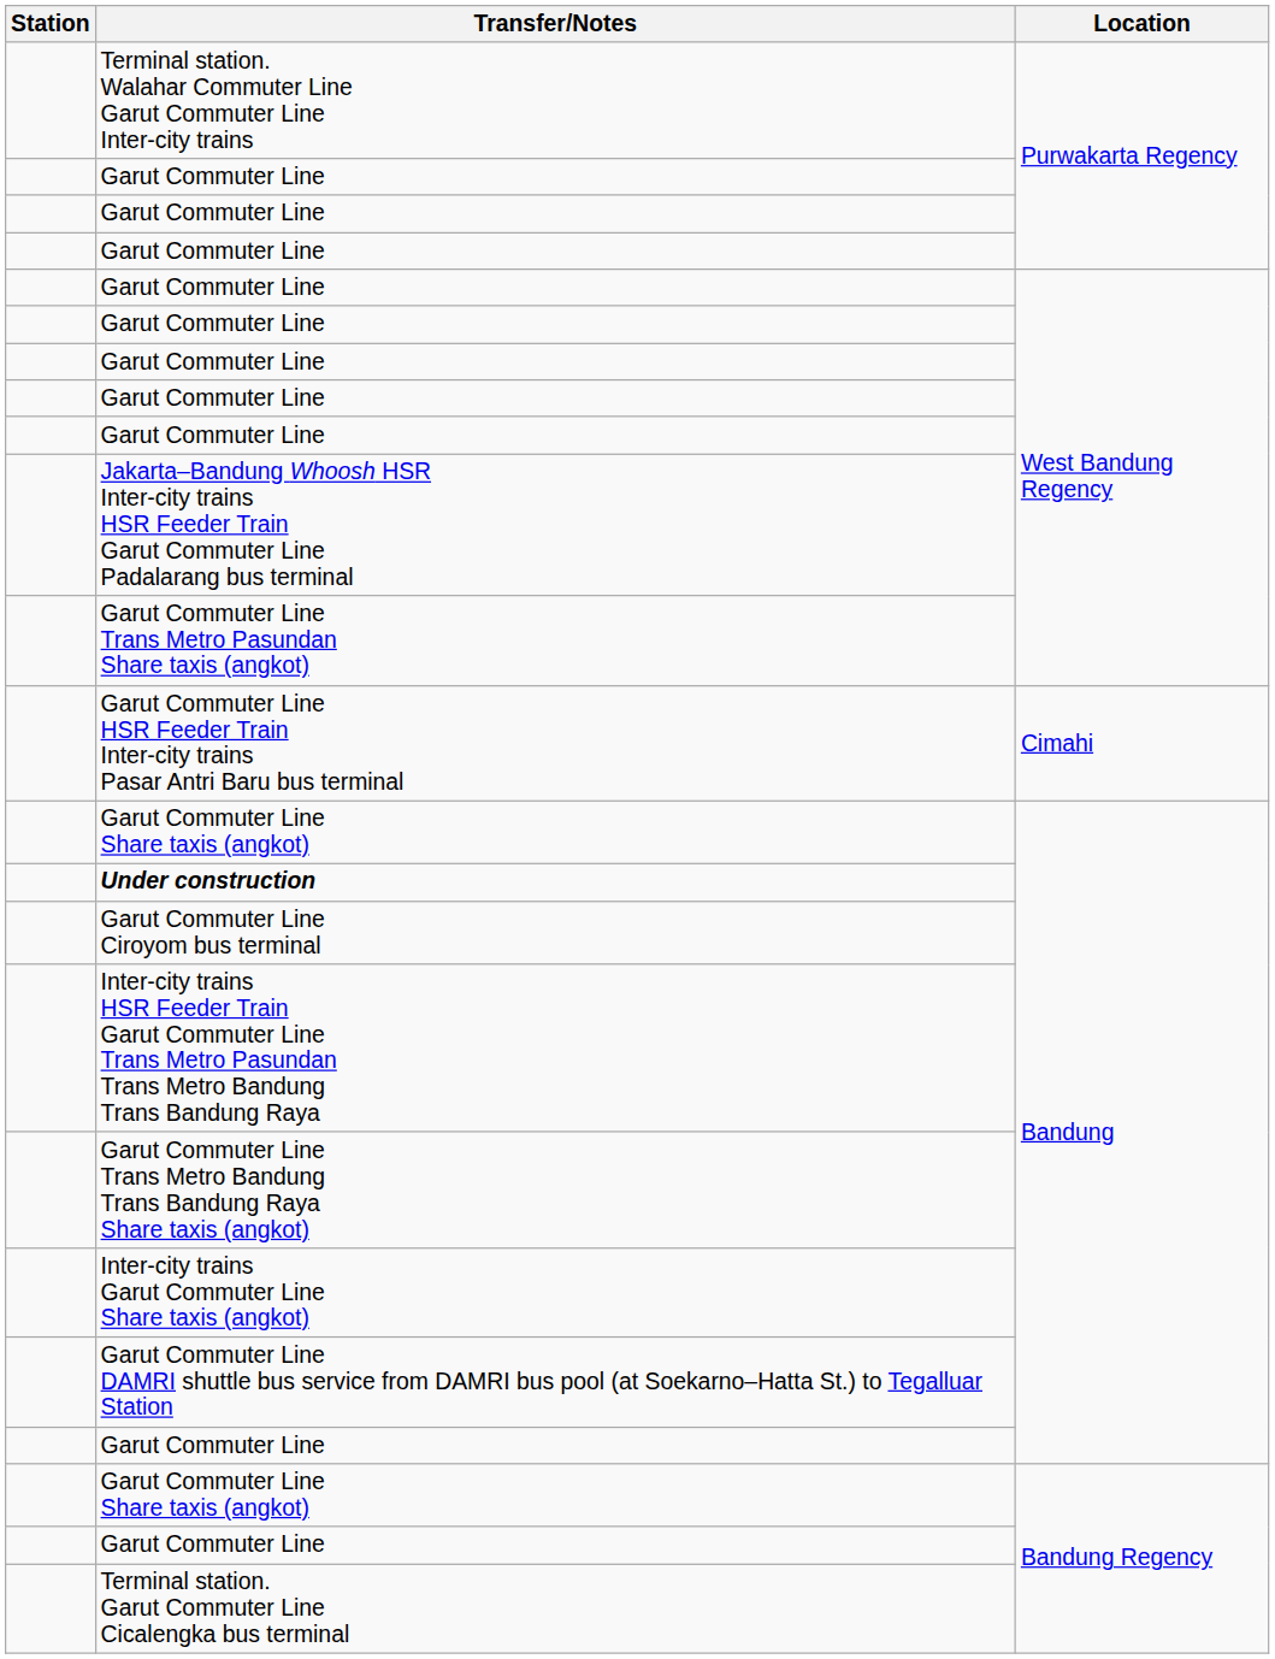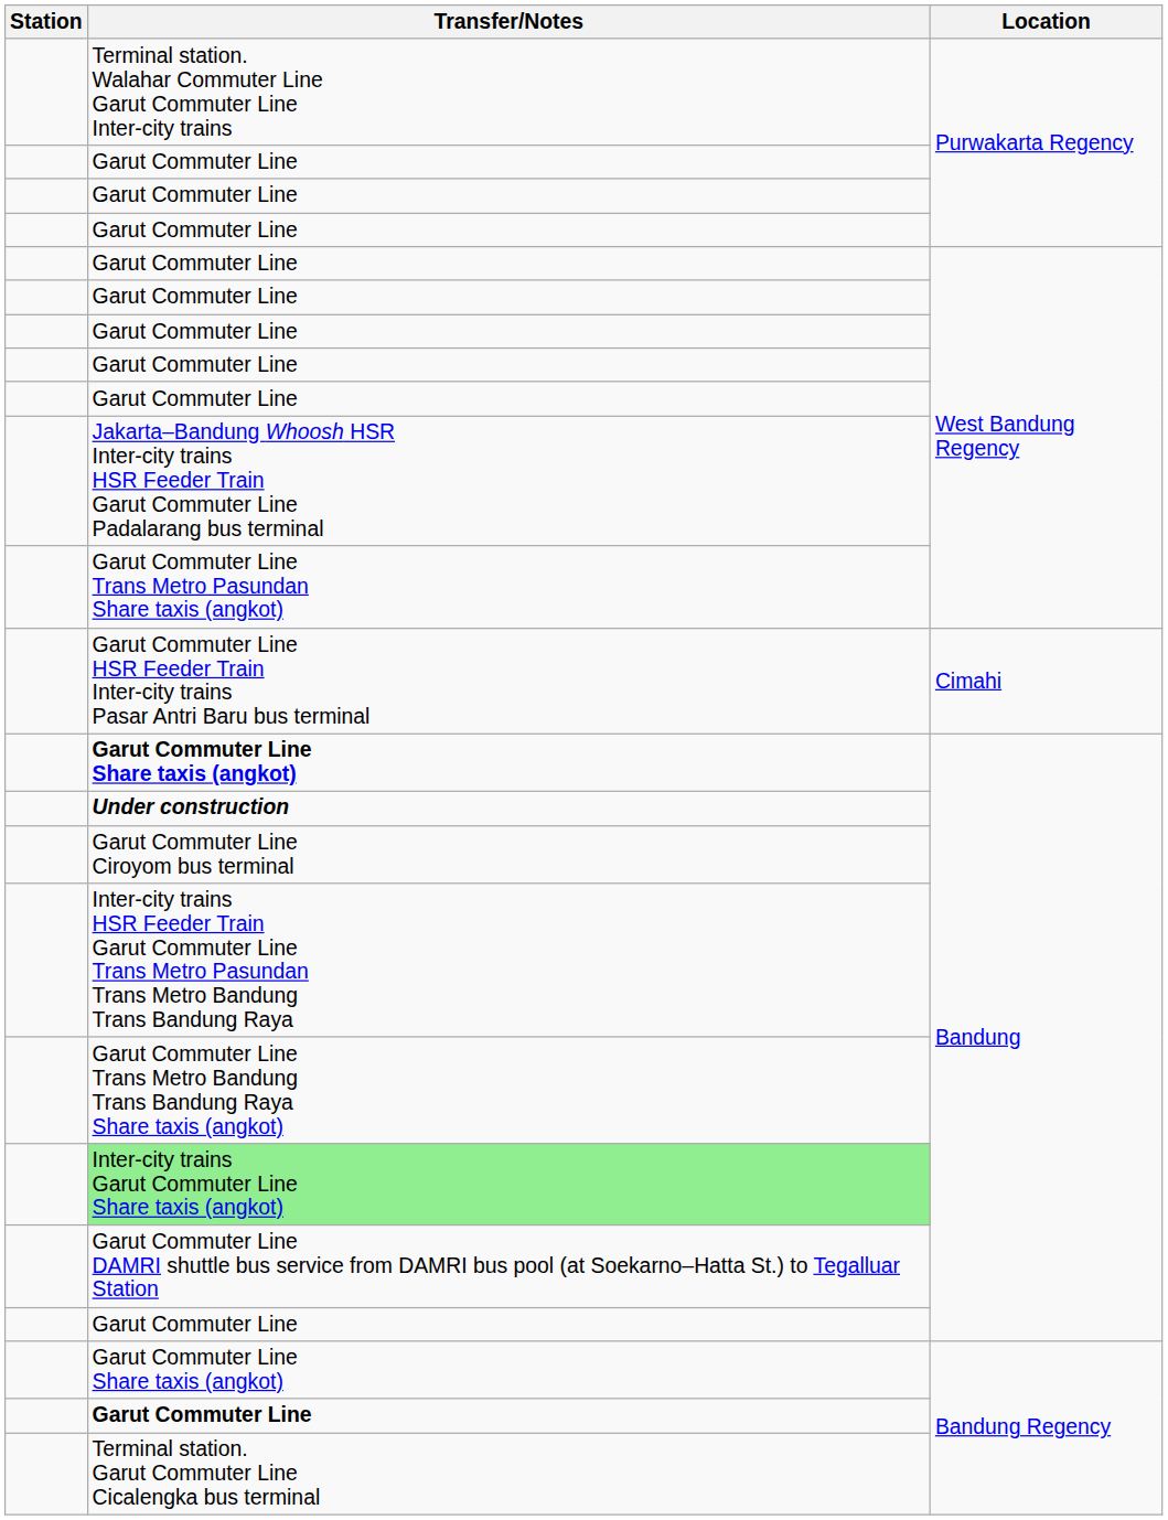Garut Commuter Line Share taxis (angkot) / Bandung | Transfer/Notes: normal -> bold
Inter-city trains Garut Commuter Line Share taxis (angkot) | Transfer/Notes: no background -> lightgreen background
Garut Commuter Line / Bandung Regency | Transfer/Notes: normal -> bold
